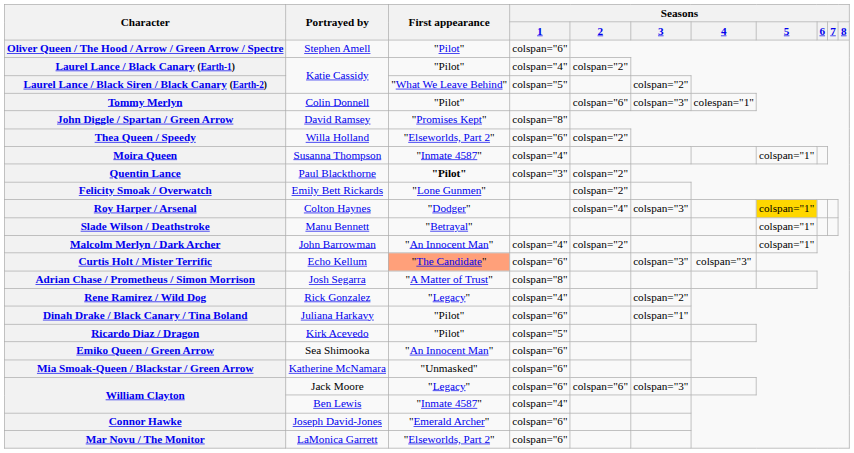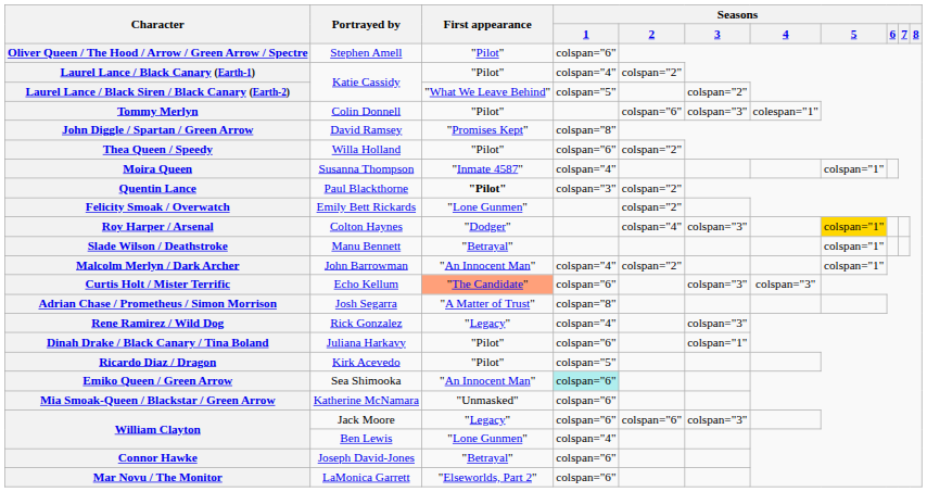Thea Queen / Speedy | First appearance: "Elseworlds, Part 2" -> "Pilot"
Rene Ramirez / Wild Dog | Seasons / 3: colspan="2" -> colspan="3"
Emiko Queen / Green Arrow | Seasons / 1: no background -> paleturquoise background
William Clayton / Ben Lewis | First appearance: "Inmate 4587" -> "Lone Gunmen"
Connor Hawke | First appearance: "Emerald Archer" -> "Betrayal"
